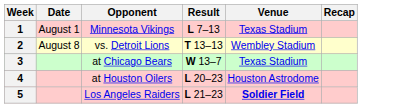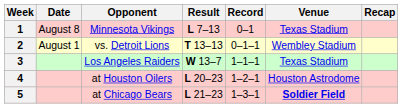+ column: Record | 0–1 | 0–1–1 | 1–1–1 | 1–2–1 | 1–3–1
1 | Date: August 1 -> August 8
2 | Date: August 8 -> August 1
3 | Opponent: at Chicago Bears -> Los Angeles Raiders
5 | Opponent: Los Angeles Raiders -> at Chicago Bears
